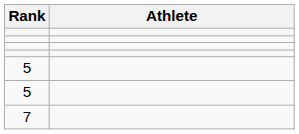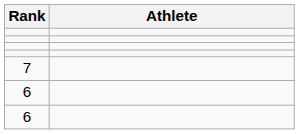row 6 | Rank: 5 -> 7
row 7 | Rank: 5 -> 6
row 8 | Rank: 7 -> 6
